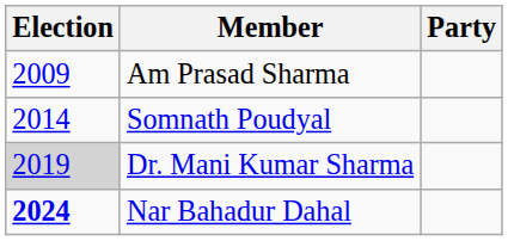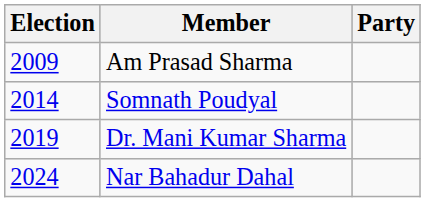Dr. Mani Kumar Sharma | Election: lightgrey background -> no background
Nar Bahadur Dahal | Election: bold -> normal
